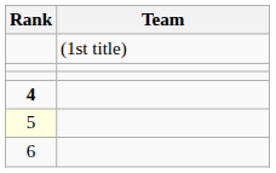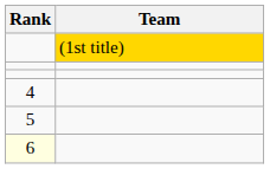row 2 | Team: no background -> gold background
row 5 | Rank: bold -> normal
row 6 | Rank: lightyellow background -> no background
row 7 | Rank: no background -> lightyellow background
